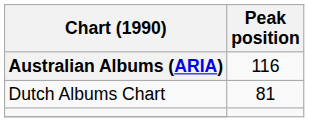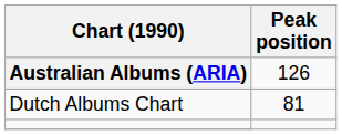row 2 | Peak position: 116 -> 126
